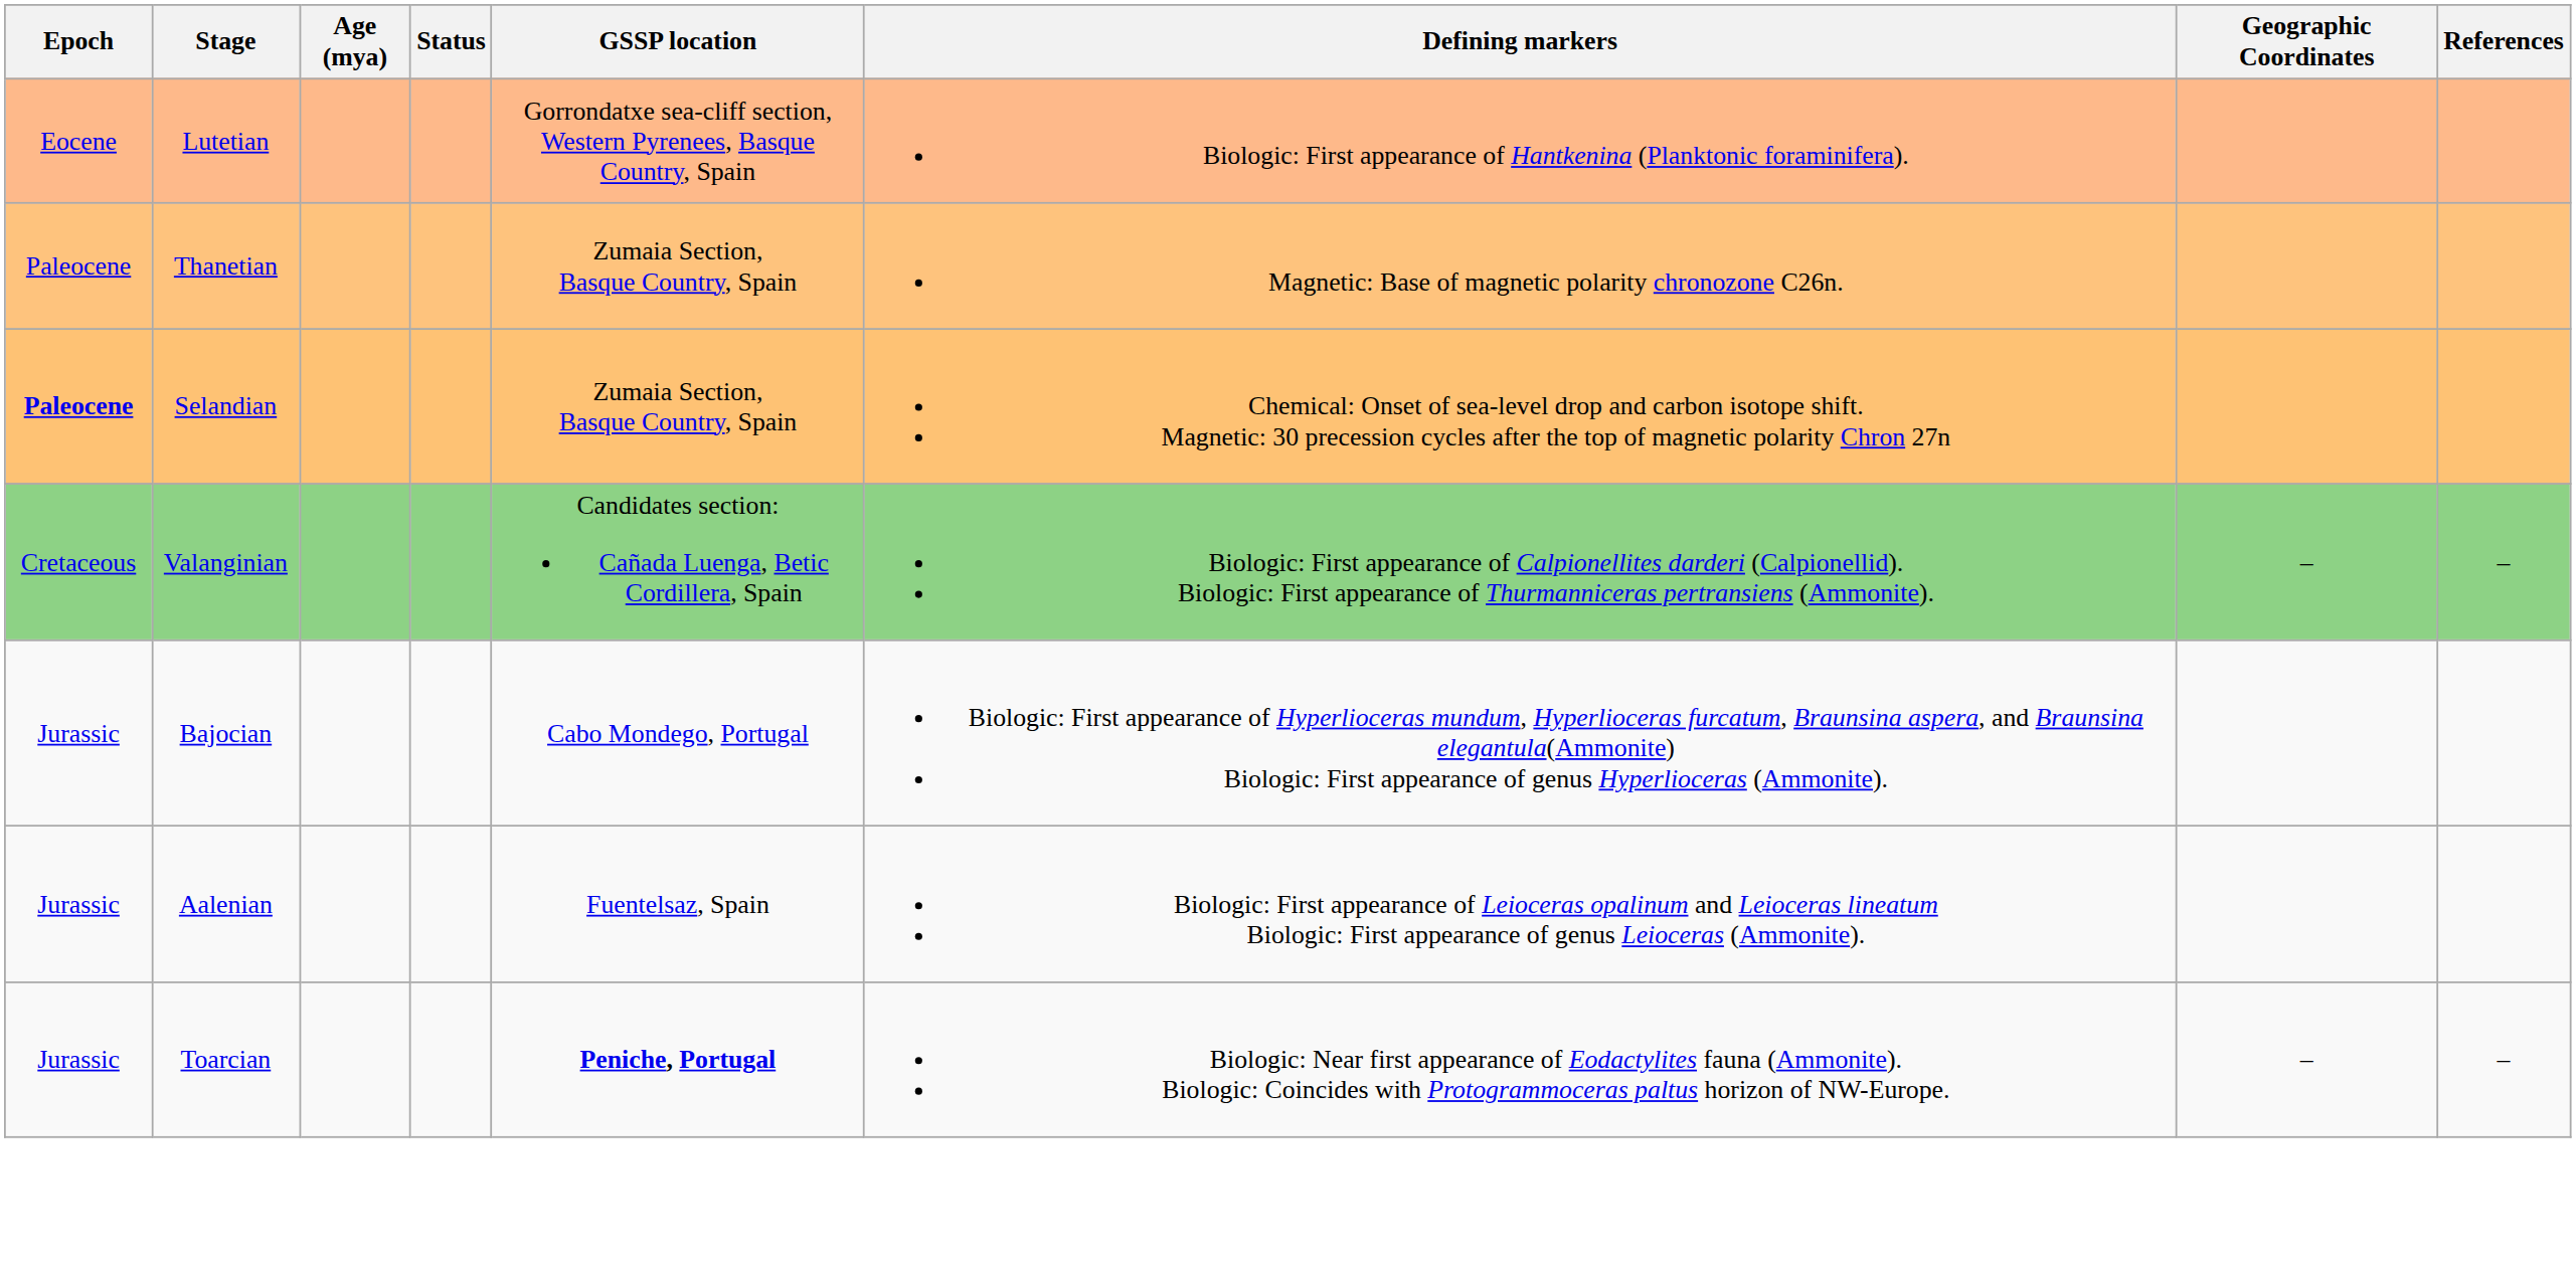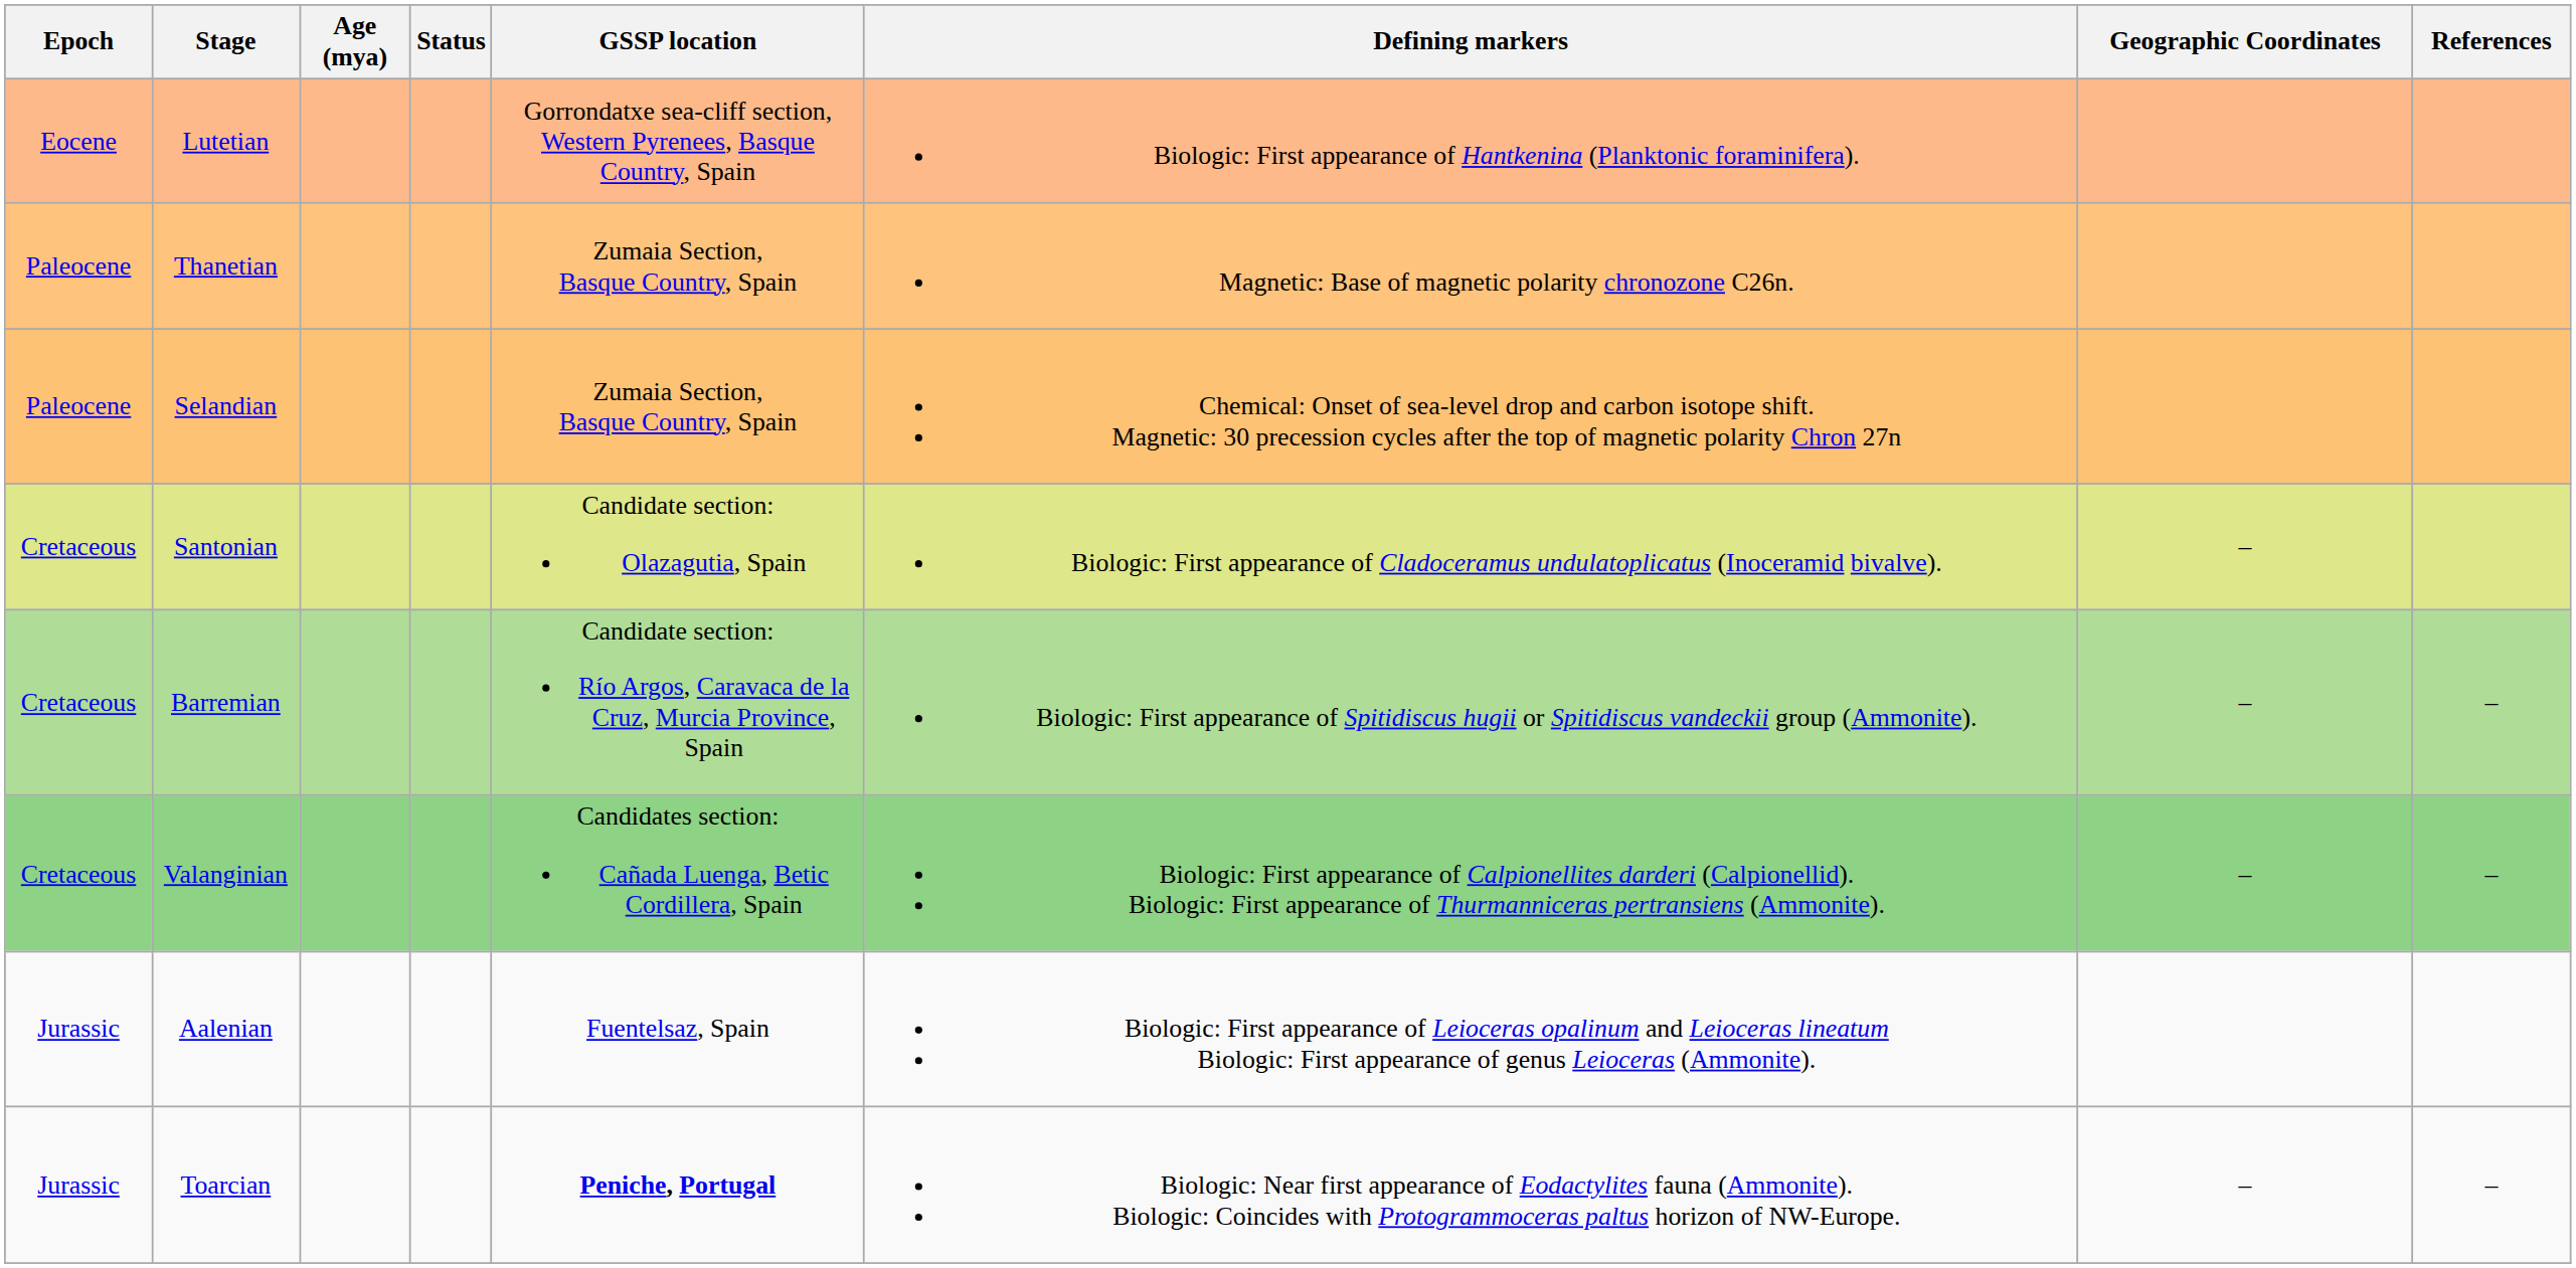Selandian | Epoch: bold -> normal
+ row: Cretaceous | Santonian | Candidate section: Olazagutia, Spain | Biologic: First appearance of Cladoceramus undulatoplicatus (Inoceramid bivalve). | –
+ row: Cretaceous | Barremian | Candidate section: Río Argos, Caravaca de la Cruz, Murcia Province, Spain | Biologic: First appearance of Spitidiscus hugii or Spitidiscus vandeckii group (Ammonite). | – | –
- row: Jurassic | Bajocian | Cabo Mondego, Portugal | Biologic: First appearance of Hyperlioceras mundum, Hyperlioceras furcatum, Braunsina aspera, and Braunsina elegantula(Ammonite) Biologic: First appearance of genus Hyperlioceras (Ammonite).
